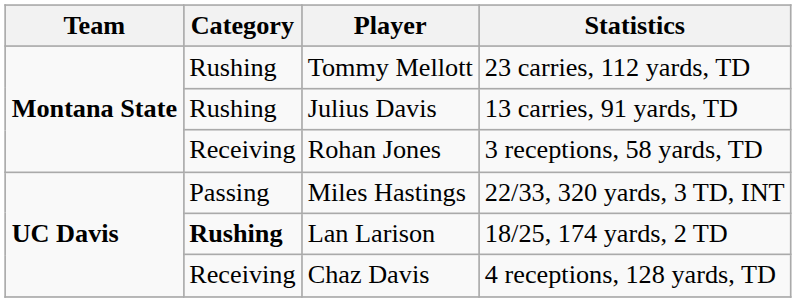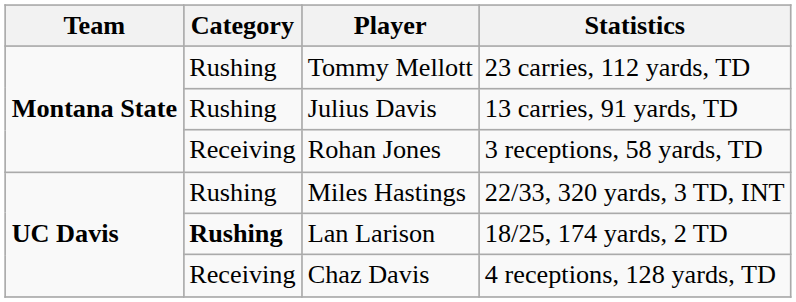Miles Hastings | Category: Passing -> Rushing
